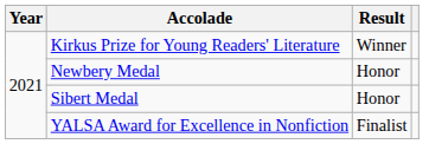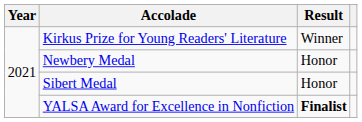YALSA Award for Excellence in Nonfiction | Result: normal -> bold
